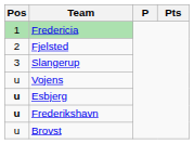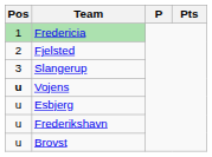Vojens | Pos: normal -> bold
Esbjerg | Pos: bold -> normal
Frederikshavn | Pos: bold -> normal
